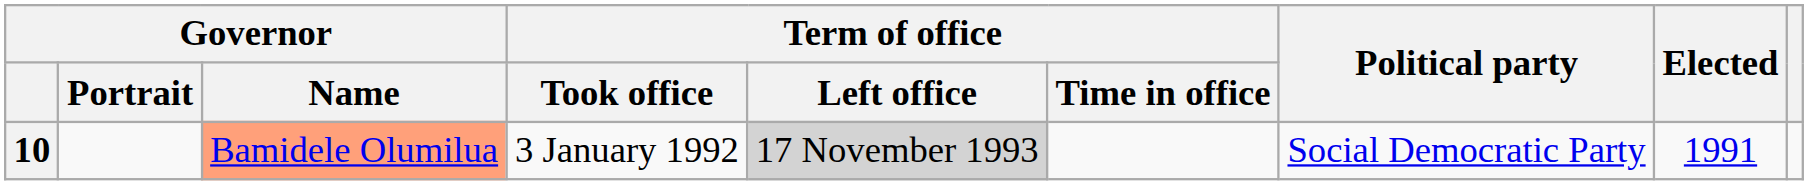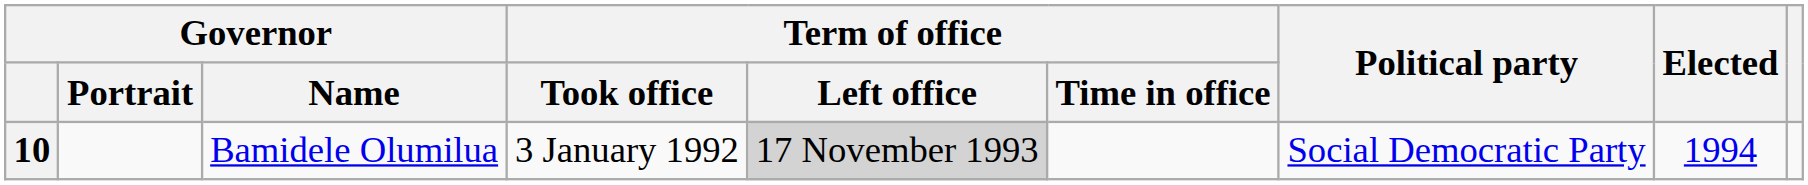10 | Governor / Name: lightsalmon background -> no background
10 | Elected: 1991 -> 1994
